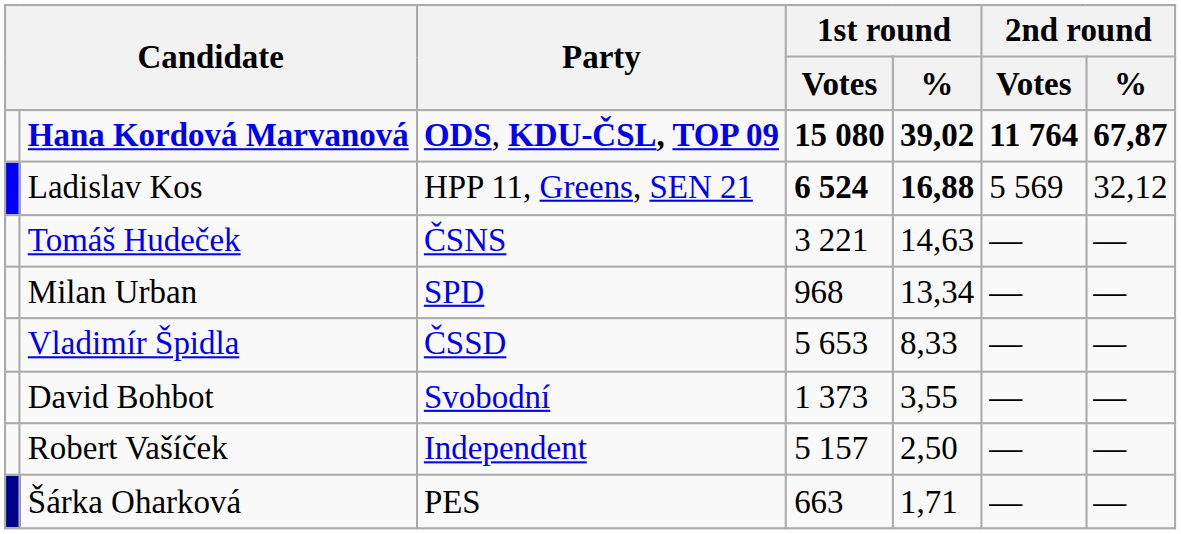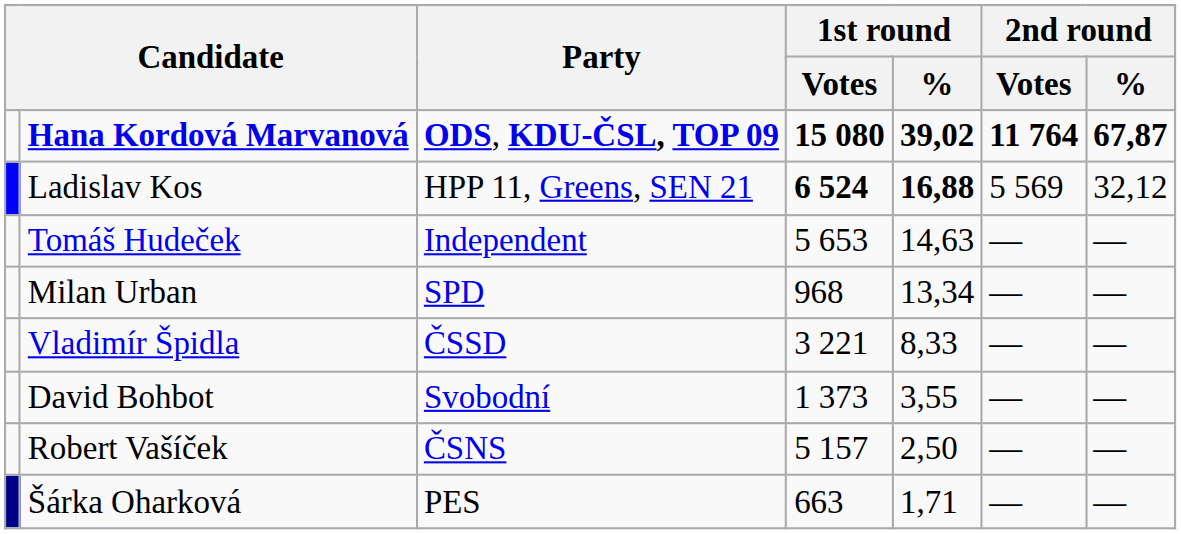Tomáš Hudeček | Party: ČSNS -> Independent
Tomáš Hudeček | 1st round / Votes: 3 221 -> 5 653
Vladimír Špidla | 1st round / Votes: 5 653 -> 3 221
Robert Vašíček | Party: Independent -> ČSNS
